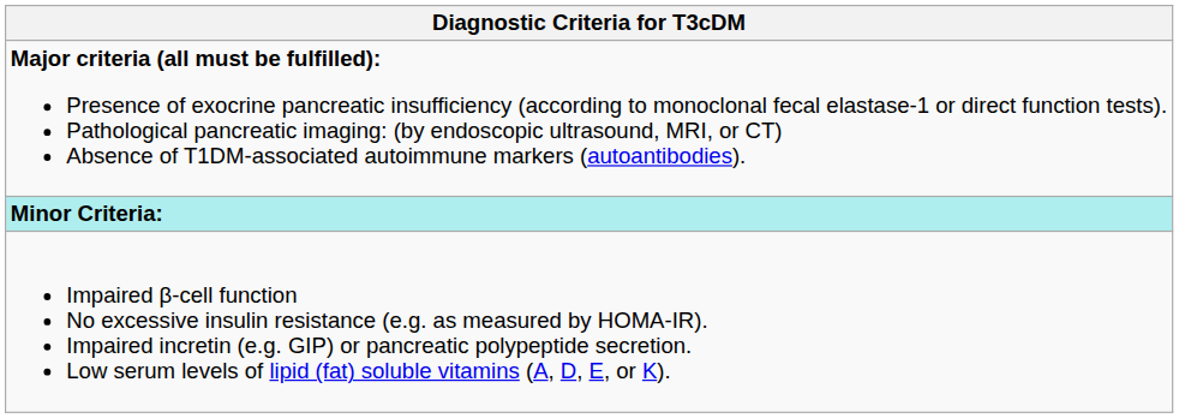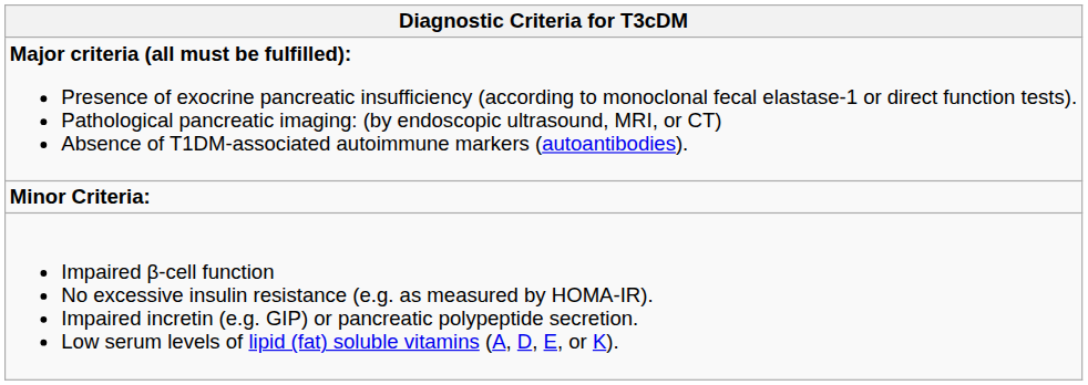row 3 | column 1: paleturquoise background -> no background
